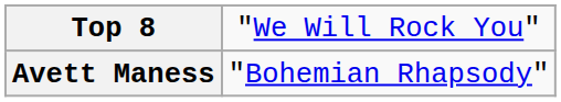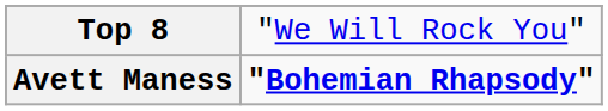Avett Maness | column 2: normal -> bold
